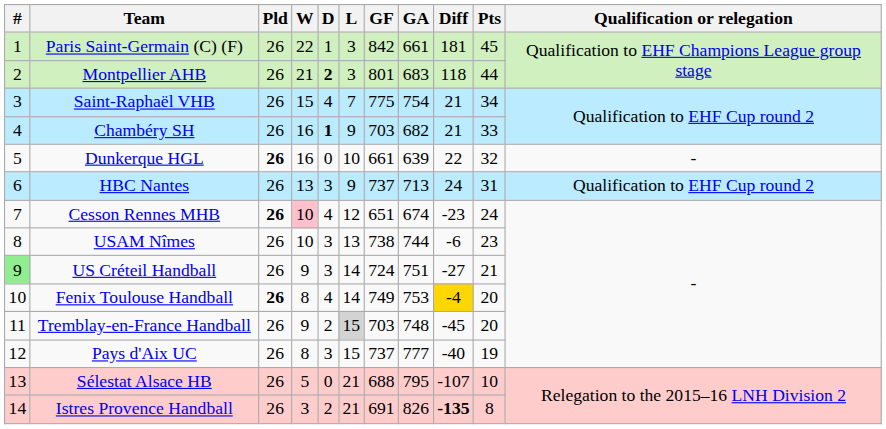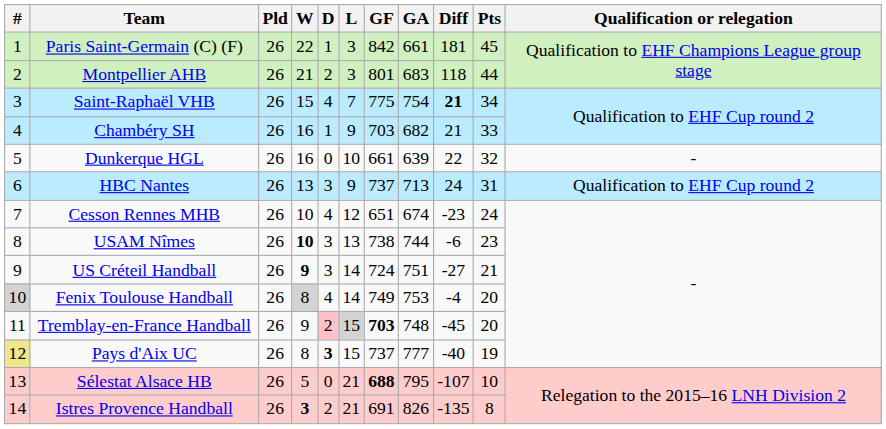Montpellier AHB | D: bold -> normal
Saint-Raphaël VHB | Diff: normal -> bold
Chambéry SH | D: bold -> normal
Dunkerque HGL | Pld: bold -> normal
Cesson Rennes MHB | Pld: bold -> normal
Cesson Rennes MHB | W: pink background -> no background
USAM Nîmes | W: normal -> bold
US Créteil Handball | #: lightgreen background -> no background
US Créteil Handball | W: normal -> bold
Fenix Toulouse Handball | #: no background -> lightgrey background
Fenix Toulouse Handball | Pld: bold -> normal
Fenix Toulouse Handball | W: no background -> lightgrey background
Fenix Toulouse Handball | Diff: gold background -> no background
Tremblay-en-France Handball | D: no background -> pink background
Tremblay-en-France Handball | GF: normal -> bold
Pays d'Aix UC | #: no background -> khaki background
Pays d'Aix UC | D: normal -> bold
Sélestat Alsace HB | GF: normal -> bold
Istres Provence Handball | W: normal -> bold
Istres Provence Handball | Diff: bold -> normal
